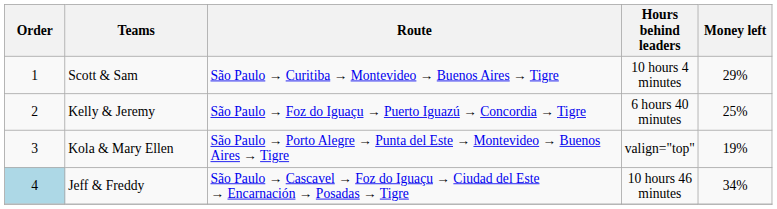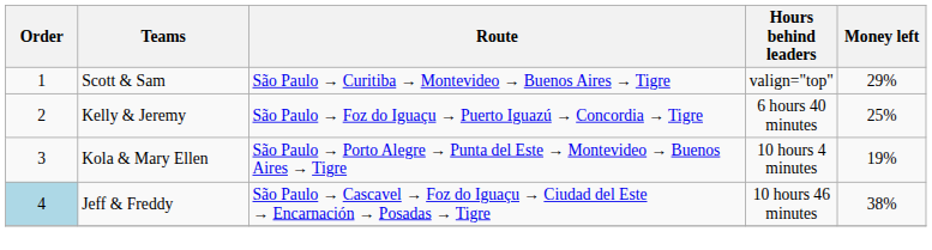Scott & Sam | Hours behind leaders: 10 hours 4 minutes -> valign="top"
Kola & Mary Ellen | Hours behind leaders: valign="top" -> 10 hours 4 minutes
Jeff & Freddy | Money left: 34% -> 38%
